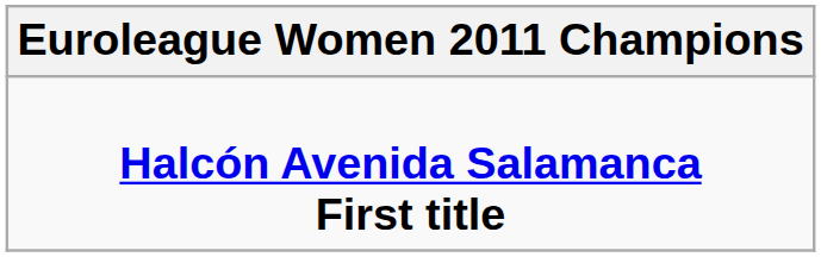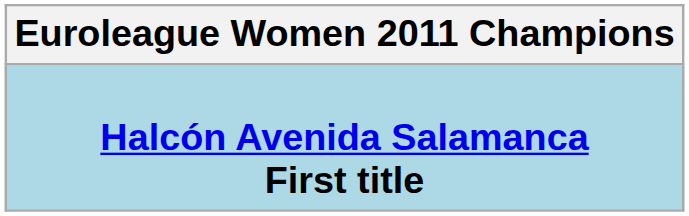row 2 | column 1: no background -> lightblue background
